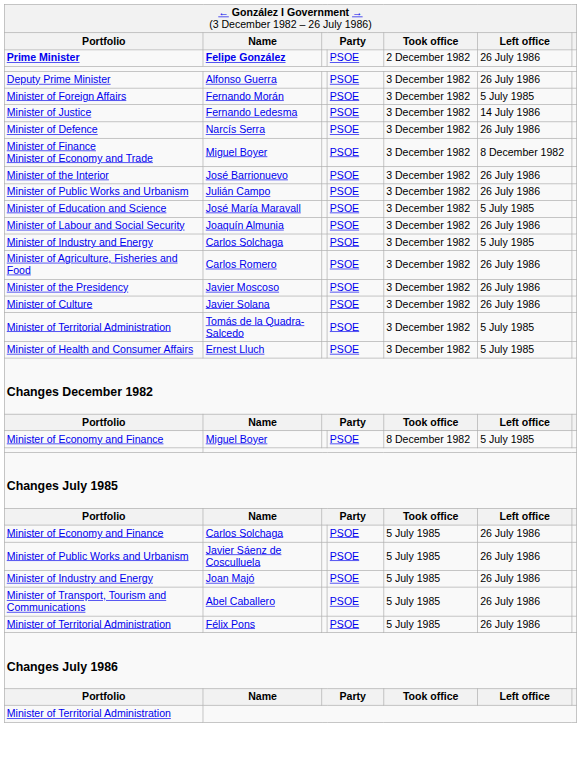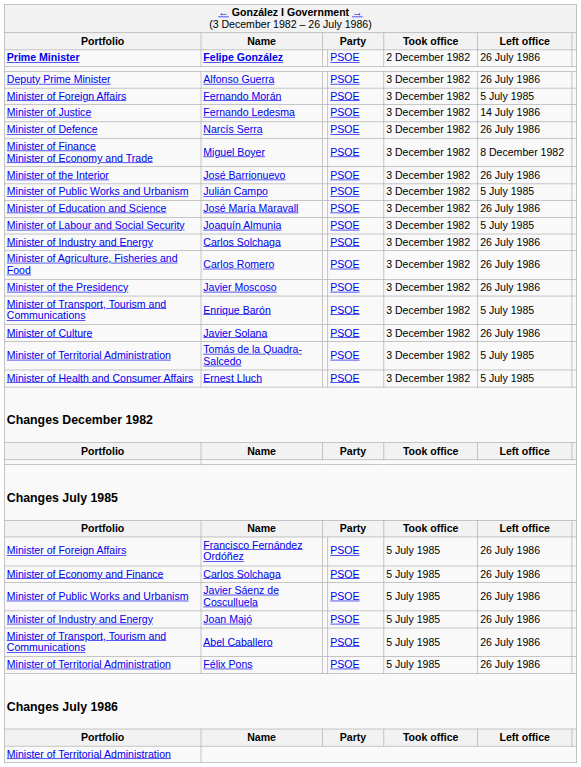Julián Campo | column 6: 26 July 1986 -> 5 July 1985
José María Maravall | column 6: 5 July 1985 -> 26 July 1986
Joaquín Almunia | column 6: 26 July 1986 -> 5 July 1985
Minister of Industry and Energy / Carlos Solchaga | column 6: 5 July 1985 -> 26 July 1986
+ row: Minister of Transport, Tourism and Communications | Enrique Barón | PSOE | 3 December 1982 | 5 July 1985
- row: Minister of Economy and Finance | Miguel Boyer | PSOE | 8 December 1982 | 5 July 1985
+ row: Minister of Foreign Affairs | Francisco Fernández Ordóñez | PSOE | 5 July 1985 | 26 July 1986
